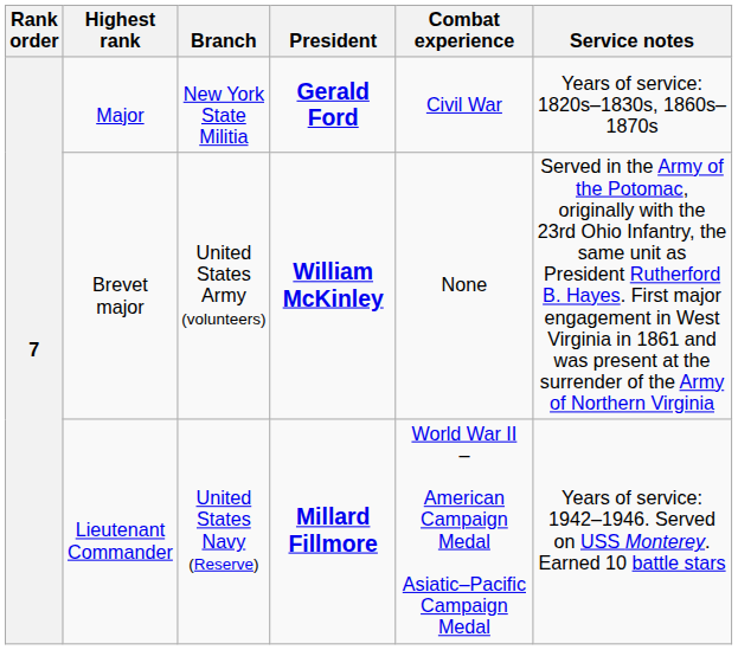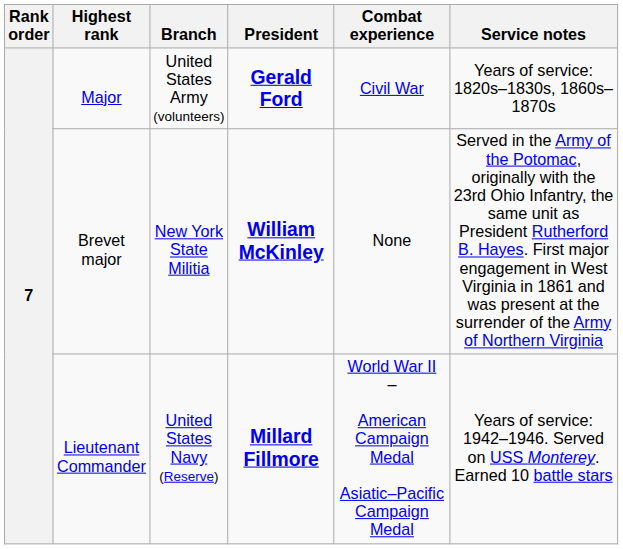Major | Branch: New York State Militia -> United States Army (volunteers)
Brevet major | Branch: United States Army (volunteers) -> New York State Militia
